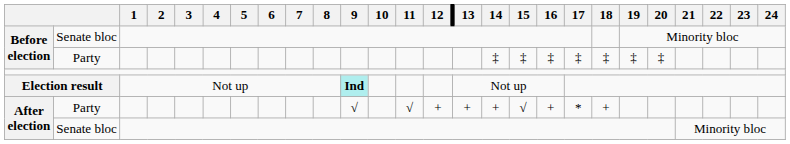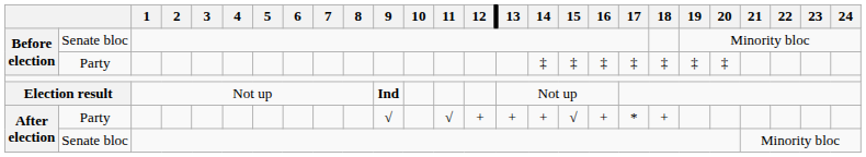Election result | 9: paleturquoise background -> no background
